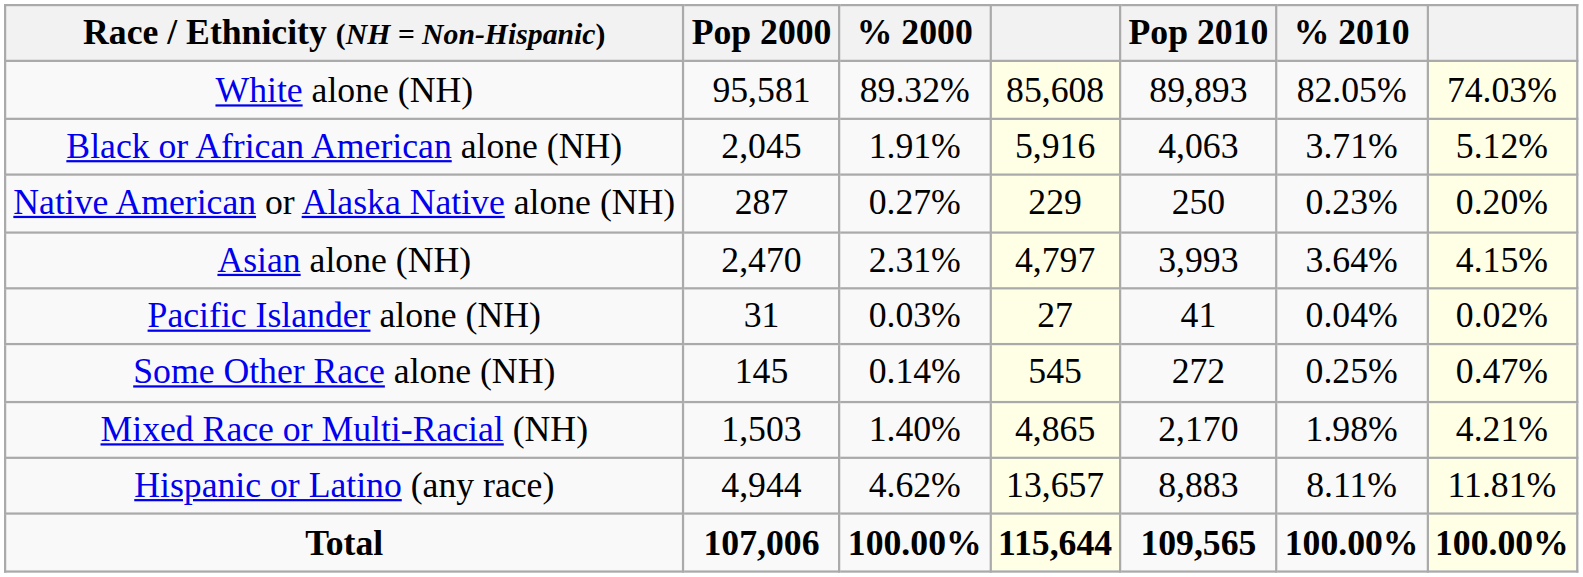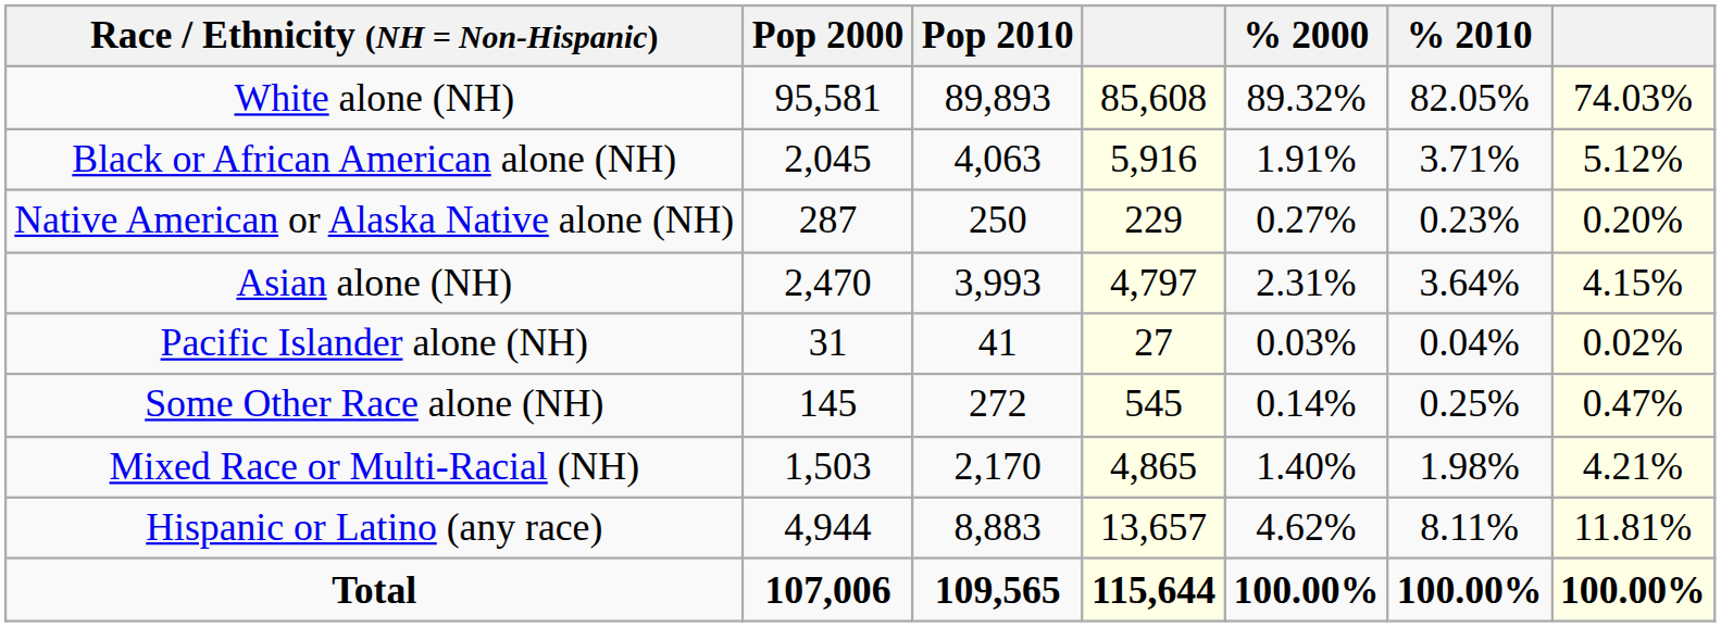columns swapped: Pop 2010 <-> % 2000
